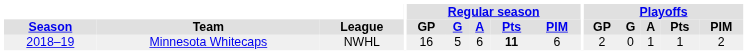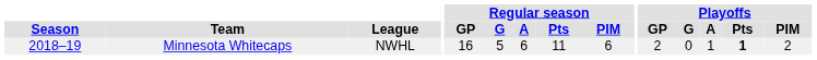Minnesota Whitecaps | Regular season / Pts: bold -> normal
Minnesota Whitecaps | Playoffs / Pts: normal -> bold
